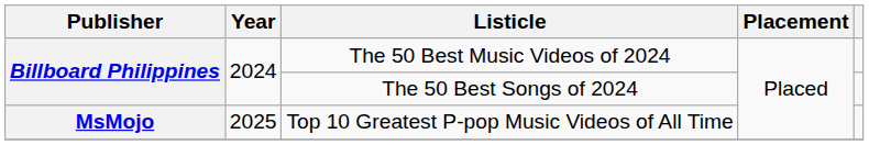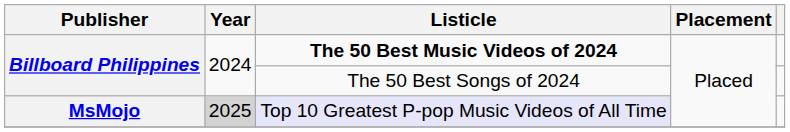The 50 Best Music Videos of 2024 | Listicle: normal -> bold
Top 10 Greatest P-pop Music Videos of All Time | Year: no background -> lightgrey background
Top 10 Greatest P-pop Music Videos of All Time | Listicle: no background -> lavender background
